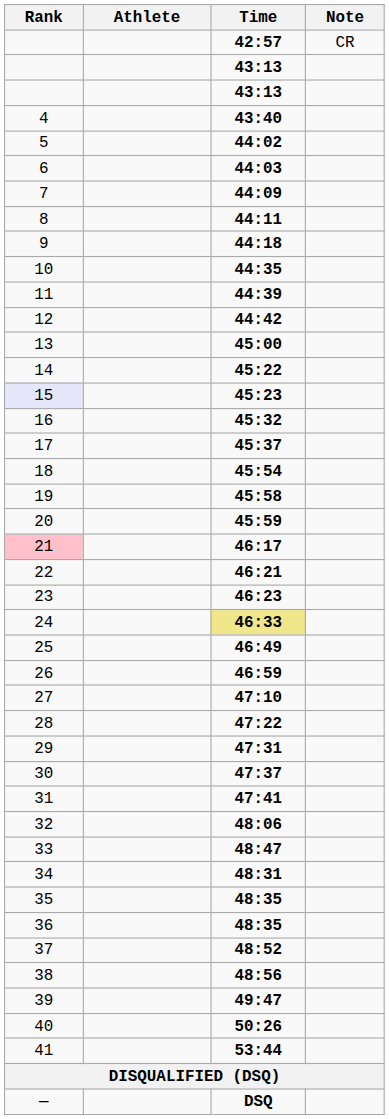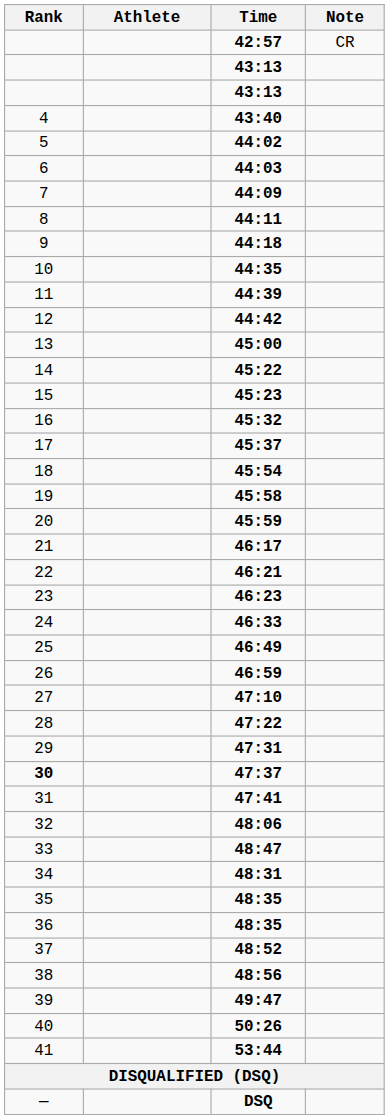15 | Rank: lavender background -> no background
21 | Rank: pink background -> no background
24 | Time: khaki background -> no background
30 | Rank: normal -> bold
